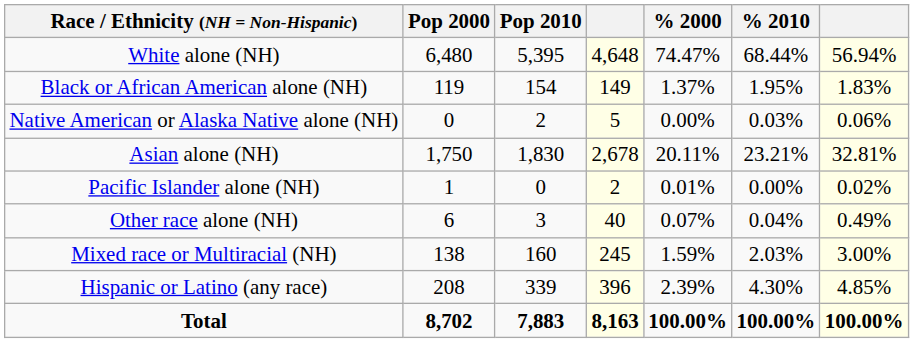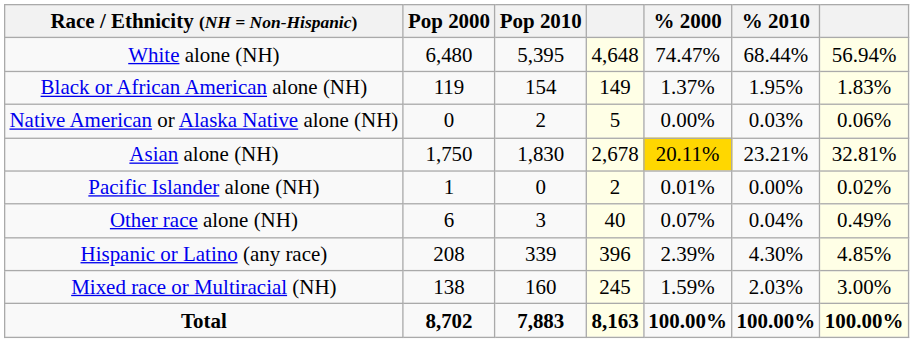Asian alone (NH) | % 2000: no background -> gold background
rows swapped: Mixed race or Multiracial (NH) <-> Hispanic or Latino (any race)
